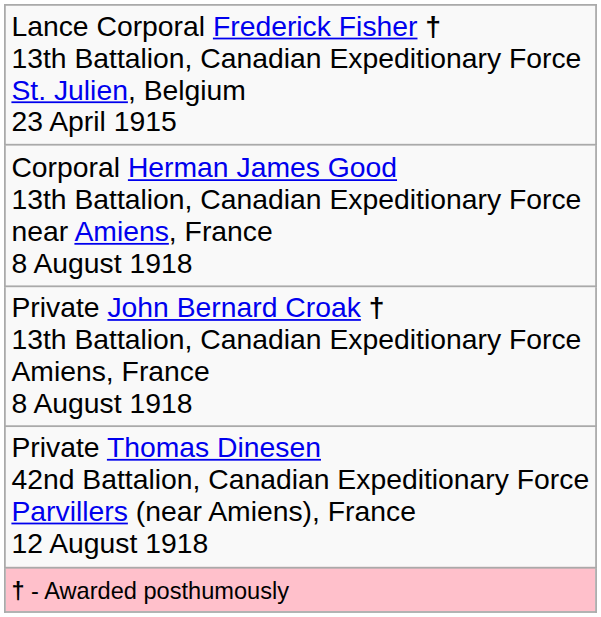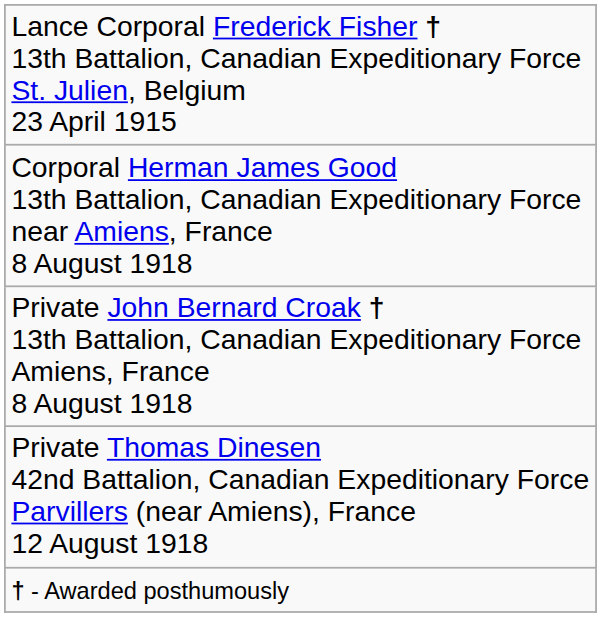row 5 | column 1: pink background -> no background
